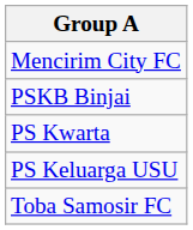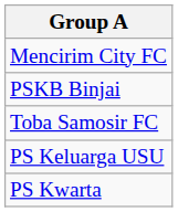row 4 | column 1: PS Kwarta -> Toba Samosir FC
row 6 | column 1: Toba Samosir FC -> PS Kwarta
